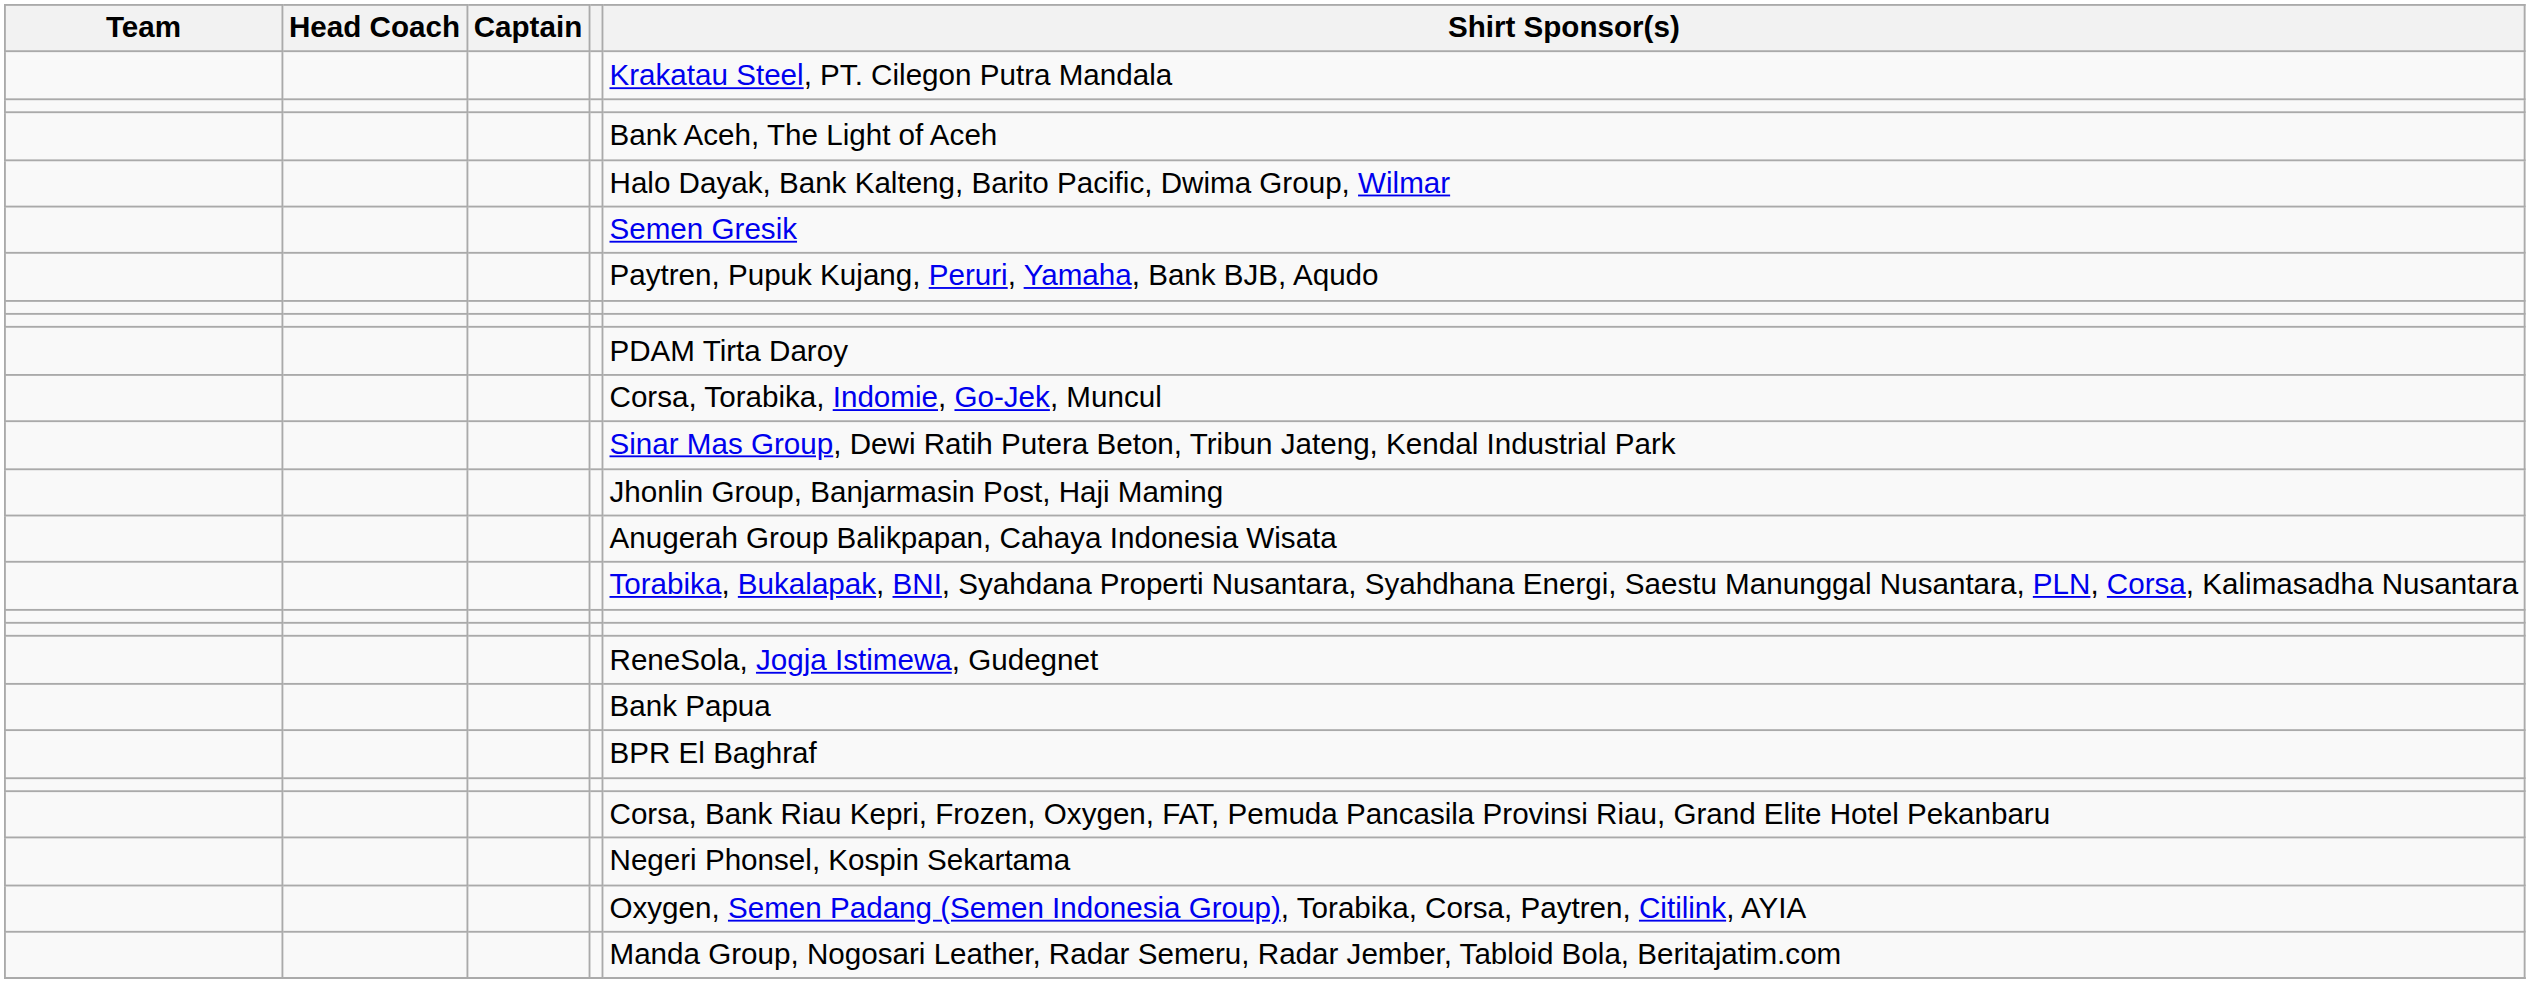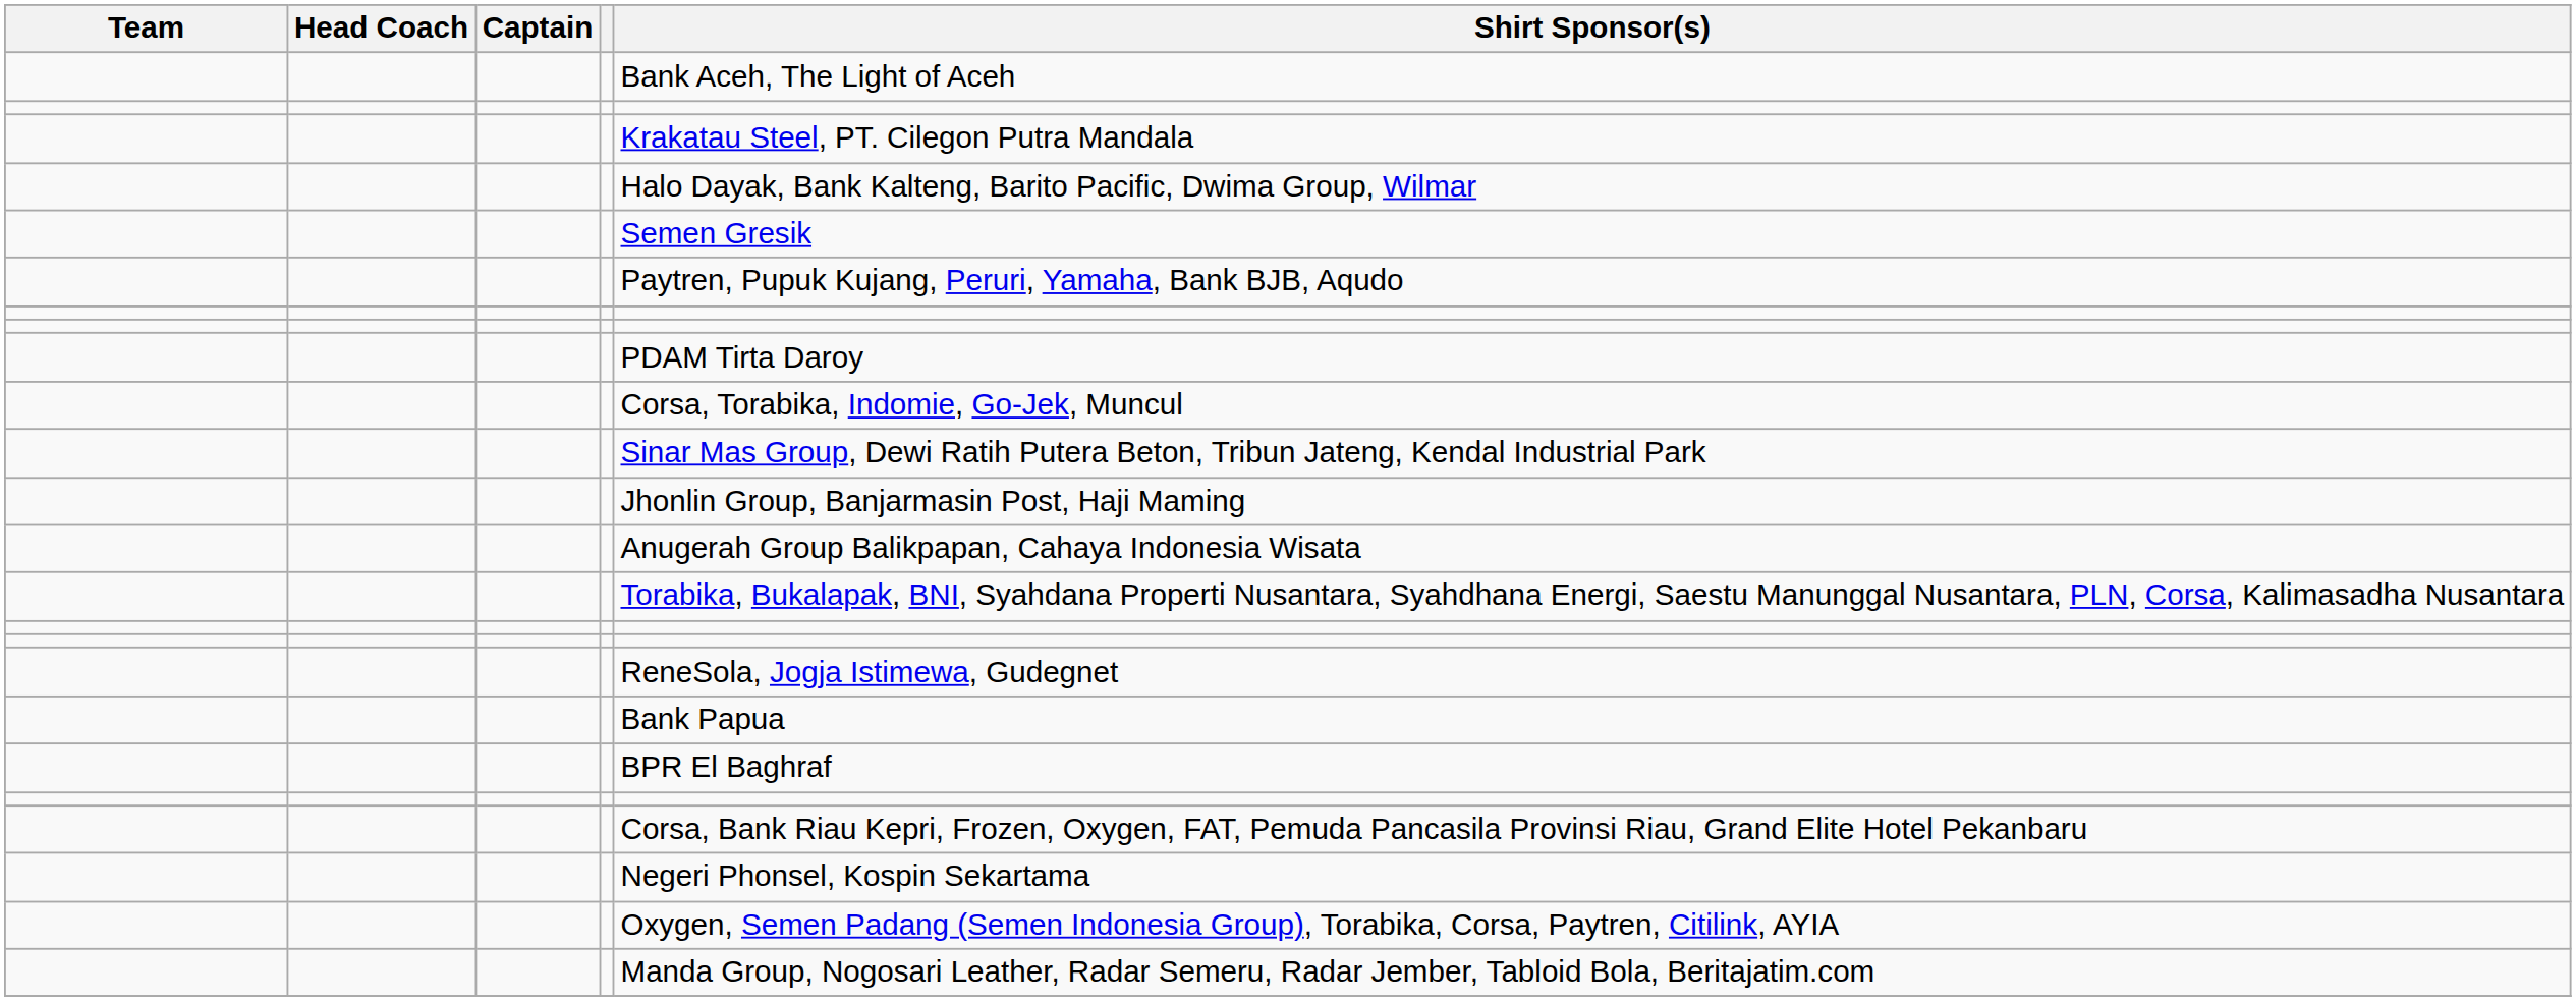row 2 | Shirt Sponsor(s): Krakatau Steel, PT. Cilegon Putra Mandala -> Bank Aceh, The Light of Aceh
row 4 | Shirt Sponsor(s): Bank Aceh, The Light of Aceh -> Krakatau Steel, PT. Cilegon Putra Mandala
